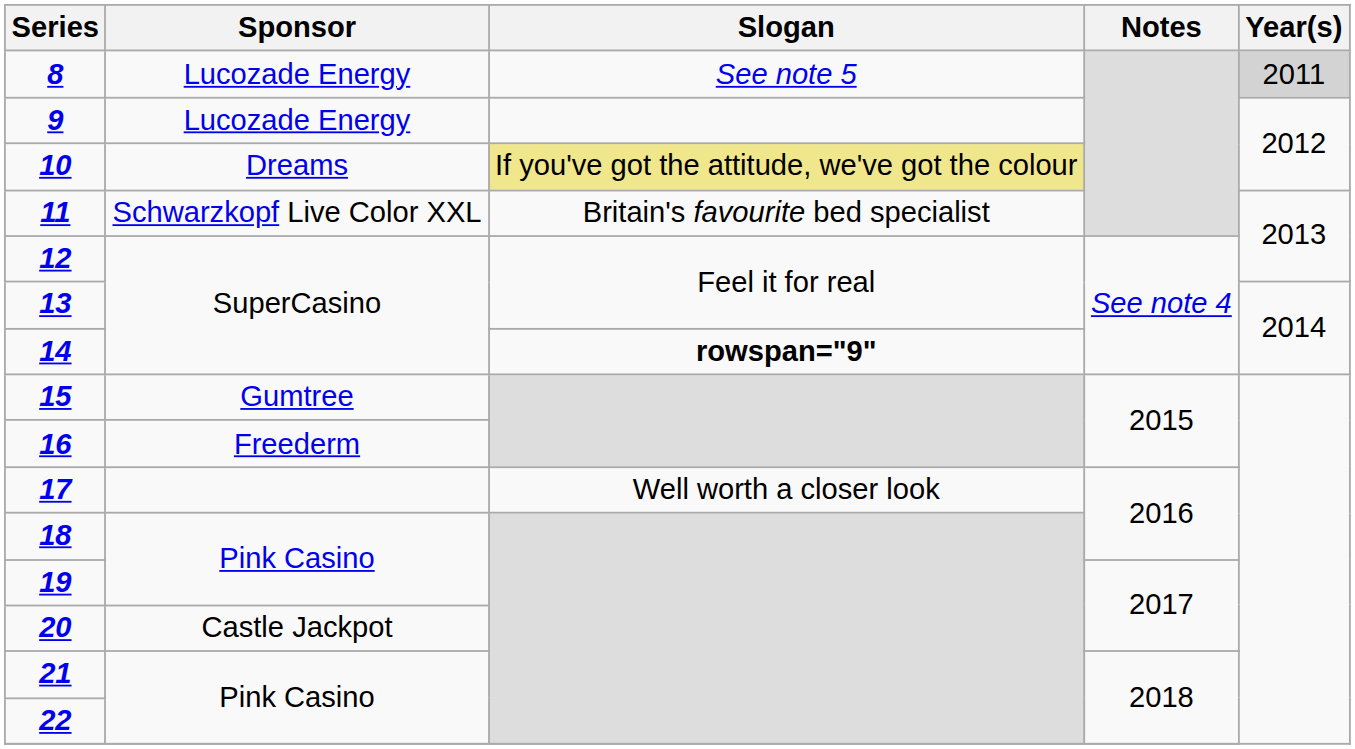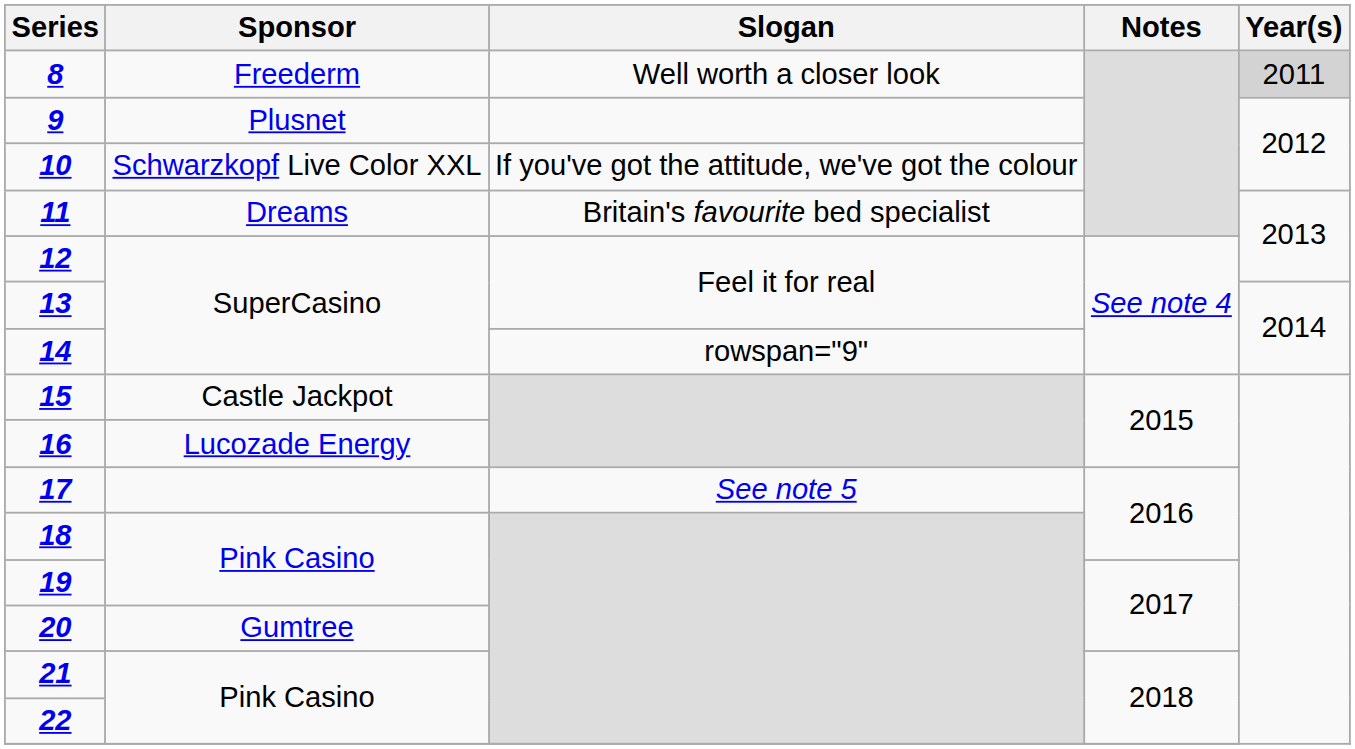8 | Sponsor: Lucozade Energy -> Freederm
8 | Slogan: See note 5 -> Well worth a closer look
9 | Sponsor: Lucozade Energy -> Plusnet
10 | Sponsor: Dreams -> Schwarzkopf Live Color XXL
10 | Slogan: khaki background -> no background
11 | Sponsor: Schwarzkopf Live Color XXL -> Dreams
14 | Slogan: bold -> normal
15 | Sponsor: Gumtree -> Castle Jackpot
16 | Sponsor: Freederm -> Lucozade Energy
17 | Slogan: Well worth a closer look -> See note 5
20 | Sponsor: Castle Jackpot -> Gumtree
